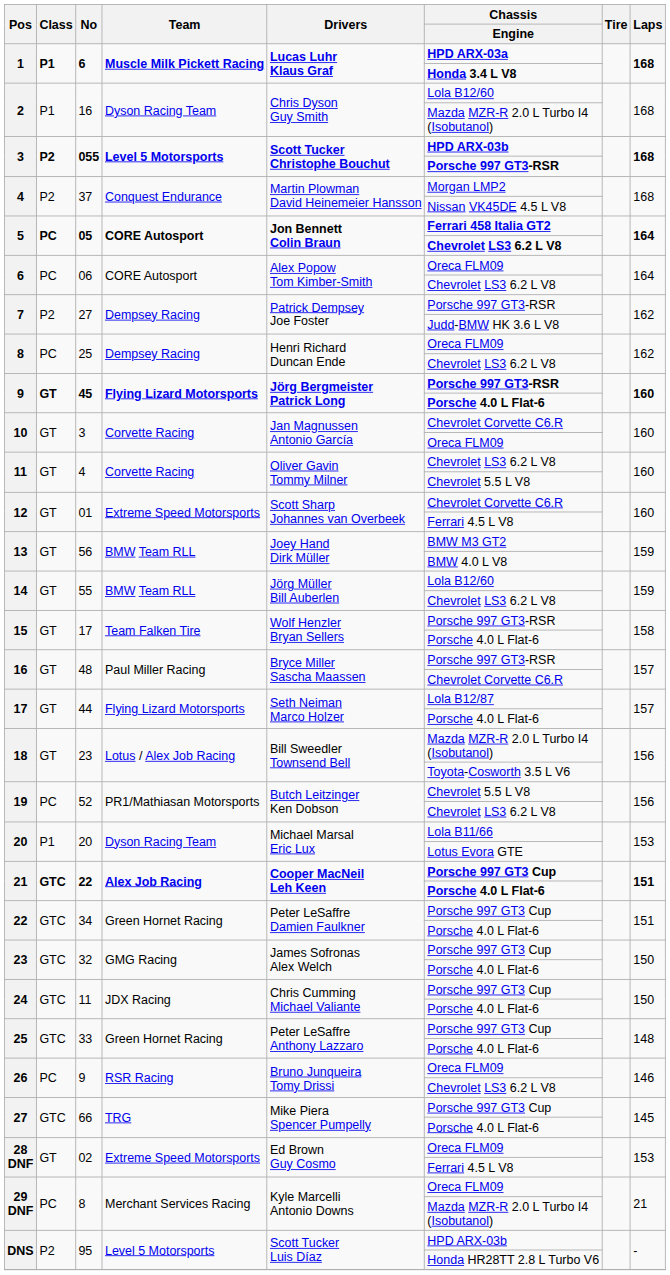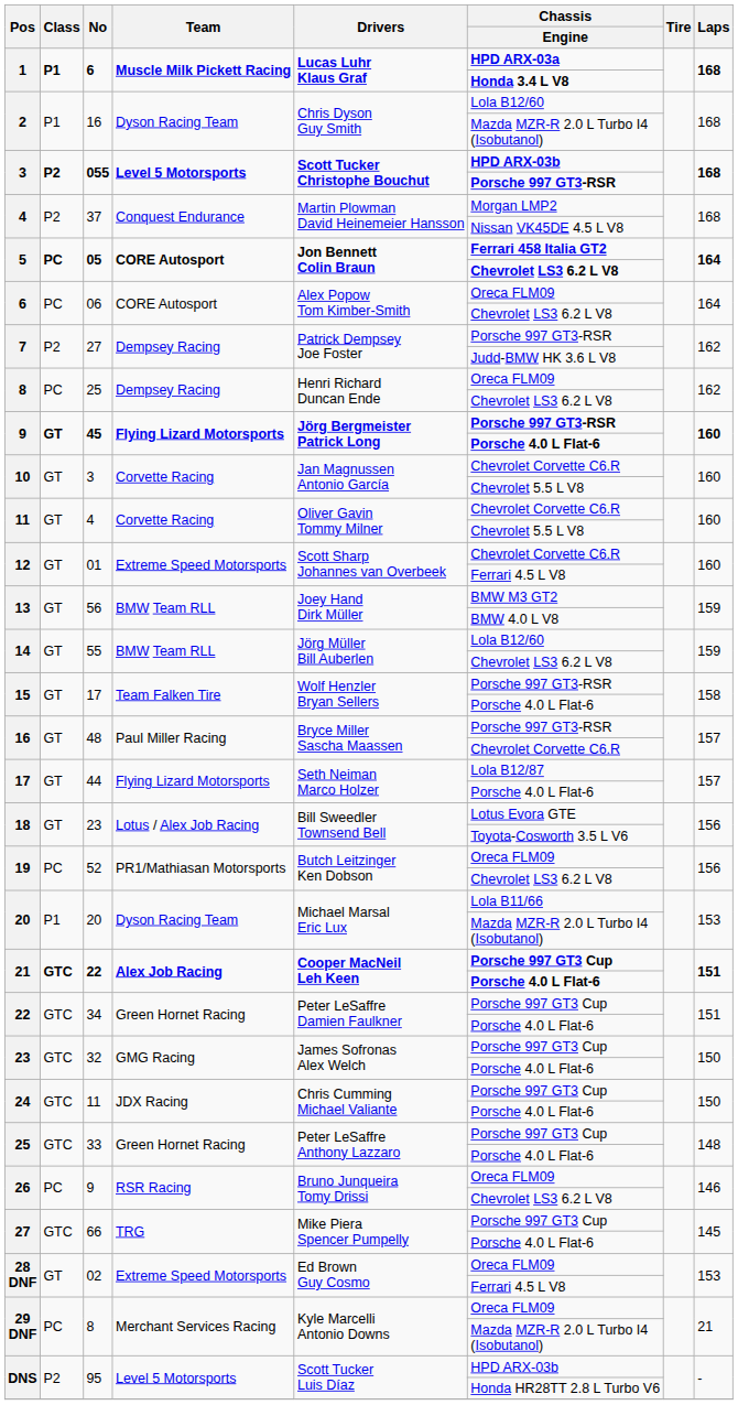row 22 | Chassis / Engine: Oreca FLM09 -> Chevrolet 5.5 L V8
row 23 | Chassis / Engine: Chevrolet LS3 6.2 L V8 -> Chevrolet Corvette C6.R
row 37 | Chassis / Engine: Mazda MZR-R 2.0 L Turbo I4 (Isobutanol) -> Lotus Evora GTE
row 39 | Chassis / Engine: Chevrolet 5.5 L V8 -> Oreca FLM09
row 42 | Chassis / Engine: Lotus Evora GTE -> Mazda MZR-R 2.0 L Turbo I4 (Isobutanol)
